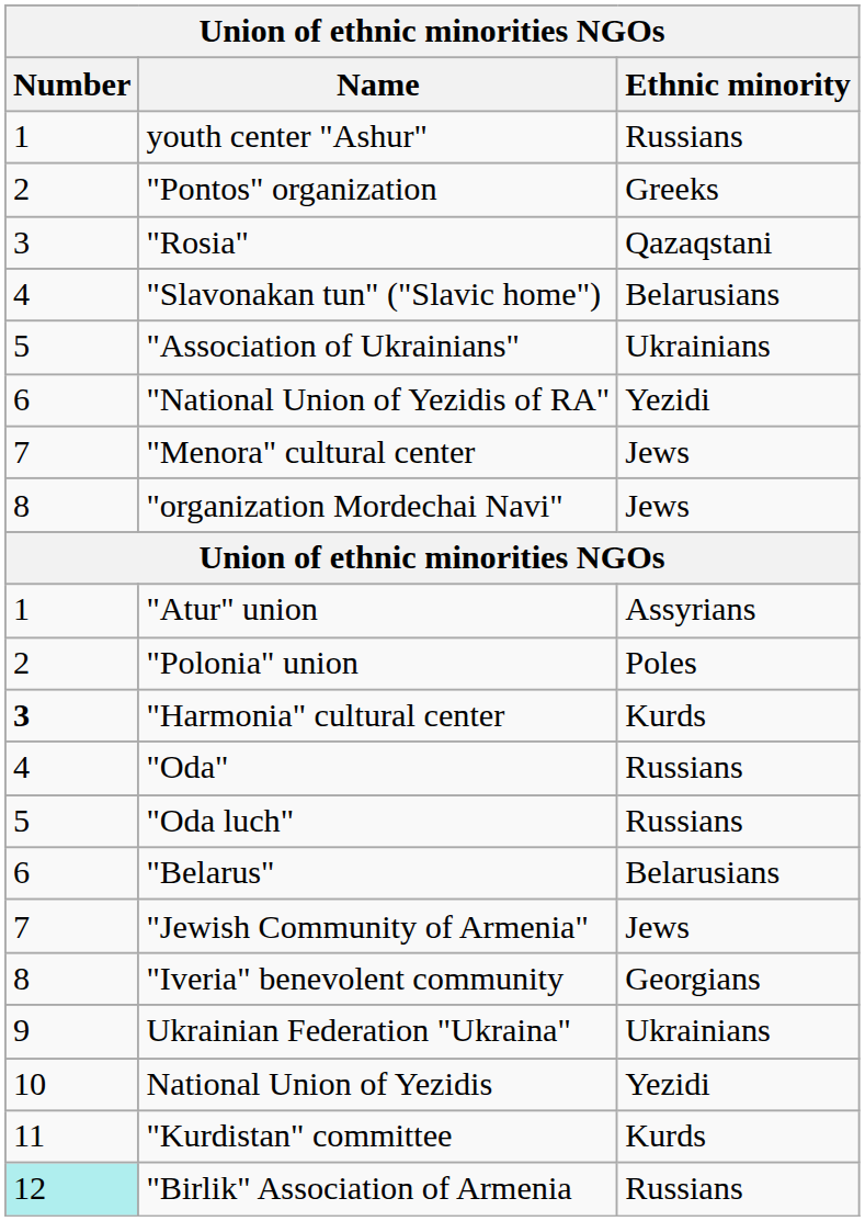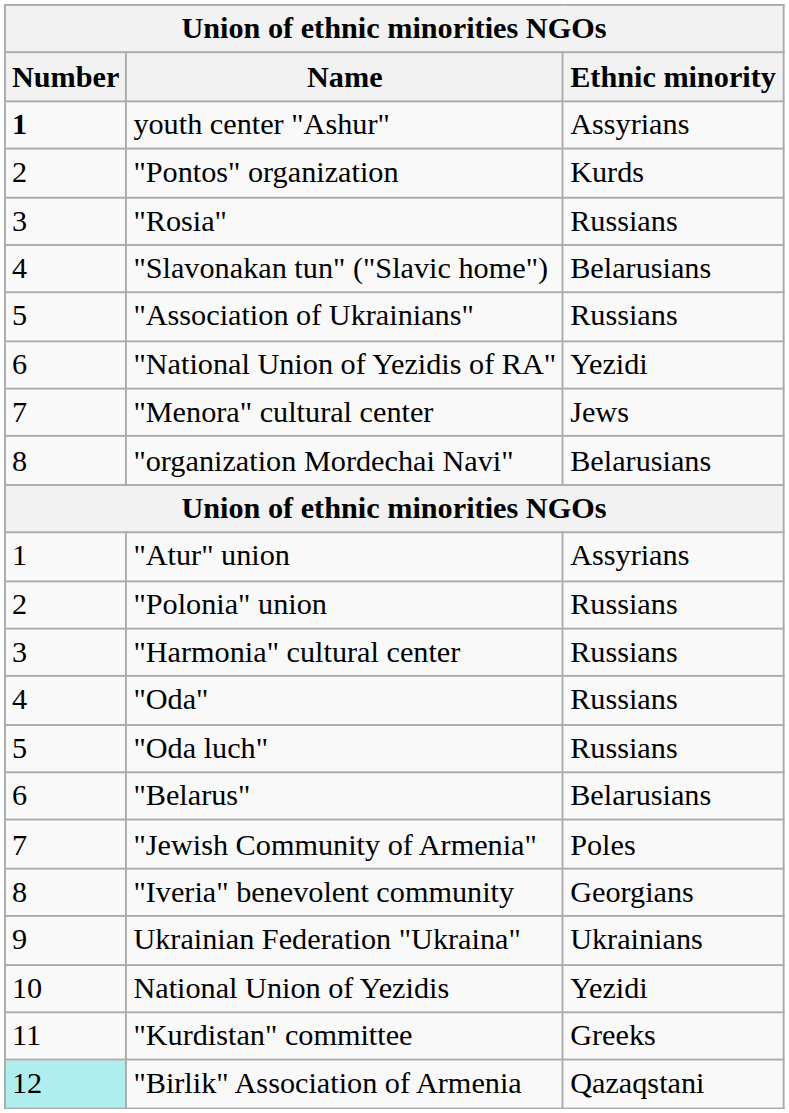youth center "Ashur" | Number: normal -> bold
youth center "Ashur" | Ethnic minority: Russians -> Assyrians
"Pontos" organization | Ethnic minority: Greeks -> Kurds
"Rosia" | Ethnic minority: Qazaqstani -> Russians
"Association of Ukrainians" | Ethnic minority: Ukrainians -> Russians
"organization Mordechai Navi" | Ethnic minority: Jews -> Belarusians
"Polonia" union | Ethnic minority: Poles -> Russians
"Harmonia" cultural center | Number: bold -> normal
"Harmonia" cultural center | Ethnic minority: Kurds -> Russians
"Jewish Community of Armenia" | Ethnic minority: Jews -> Poles
"Kurdistan" committee | Ethnic minority: Kurds -> Greeks
"Birlik" Association of Armenia | Ethnic minority: Russians -> Qazaqstani
